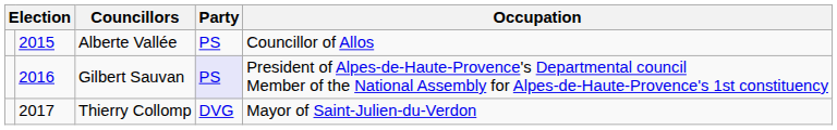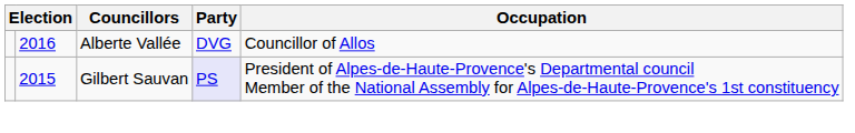Alberte Vallée | column 2: 2015 -> 2016
Alberte Vallée | Party: PS -> DVG
Gilbert Sauvan | column 2: 2016 -> 2015
- row: 2017 | Thierry Collomp | DVG | Mayor of Saint-Julien-du-Verdon
